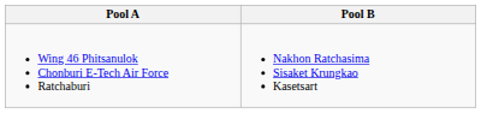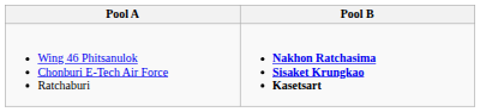Wing 46 Phitsanulok Chonburi E-Tech Air Force Ratchaburi | Pool B: normal -> bold
